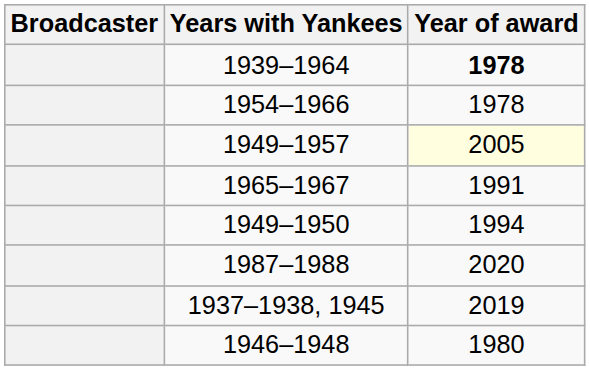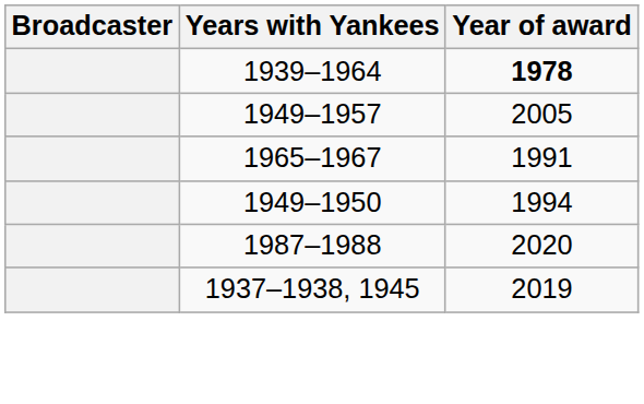- row: 1954–1966 | 1978
1949–1957 | Year of award: lightyellow background -> no background
- row: 1946–1948 | 1980
